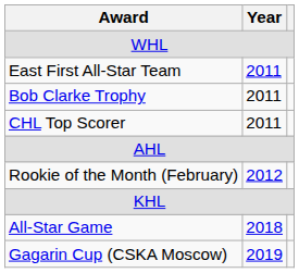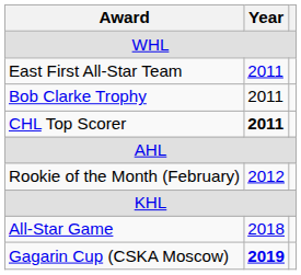CHL Top Scorer | Year: normal -> bold
Gagarin Cup (CSKA Moscow) | Year: normal -> bold
